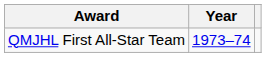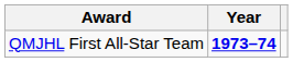row 2 | Year: normal -> bold
